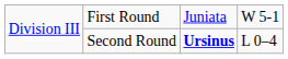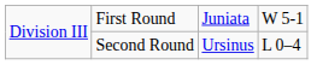Division III / Second Round | column 3: bold -> normal
